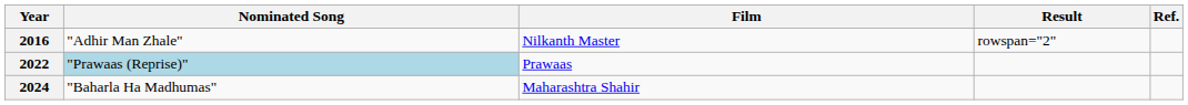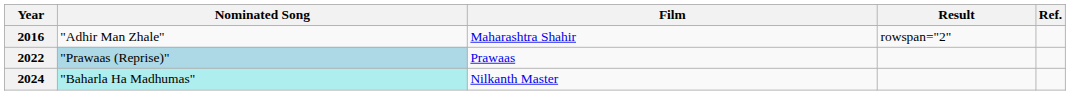2016 | Film: Nilkanth Master -> Maharashtra Shahir
2024 | Nominated Song: no background -> paleturquoise background
2024 | Film: Maharashtra Shahir -> Nilkanth Master
